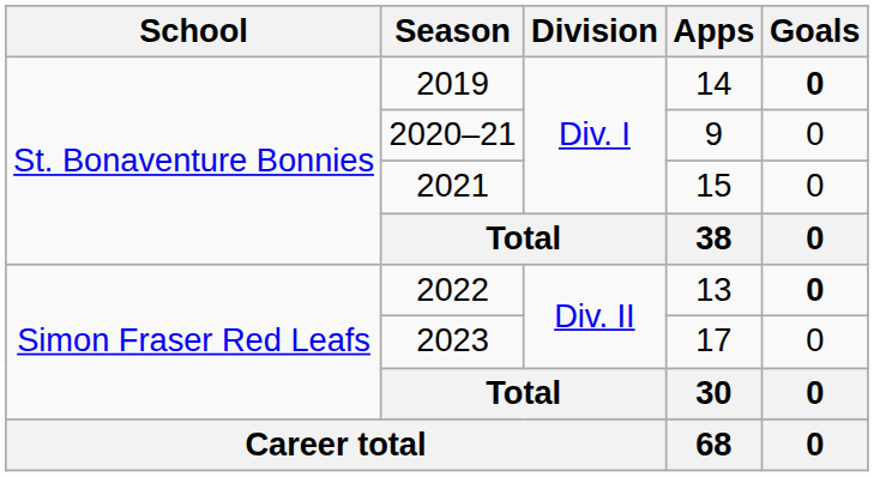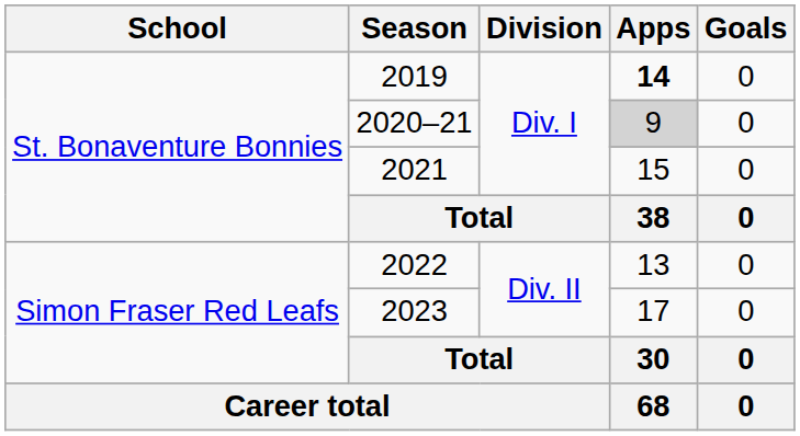2019 | Apps: normal -> bold
2019 | Goals: bold -> normal
2020–21 | Apps: no background -> lightgrey background
2022 | Goals: bold -> normal
